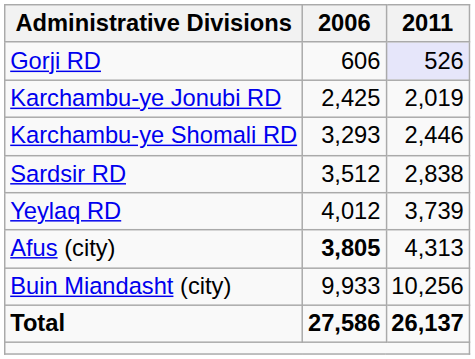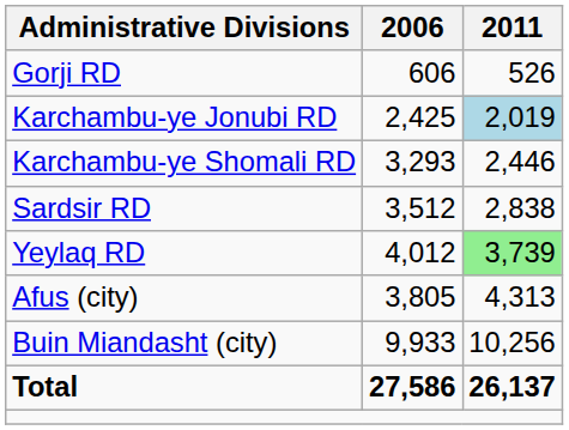Gorji RD | 2011: lavender background -> no background
Karchambu-ye Jonubi RD | 2011: no background -> lightblue background
Yeylaq RD | 2011: no background -> lightgreen background
Afus (city) | 2006: bold -> normal
